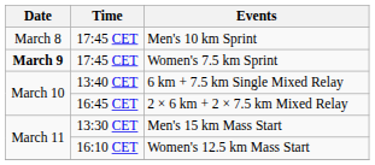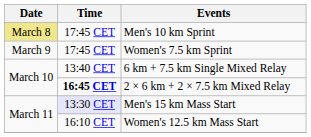Men's 10 km Sprint | Date: no background -> khaki background
Women's 7.5 km Sprint | Date: bold -> normal
2 × 6 km + 2 × 7.5 km Mixed Relay | Time: normal -> bold
Men's 15 km Mass Start | Time: no background -> lavender background
